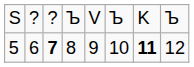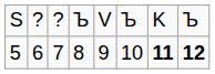5 | column 3: bold -> normal
5 | column 8: normal -> bold
